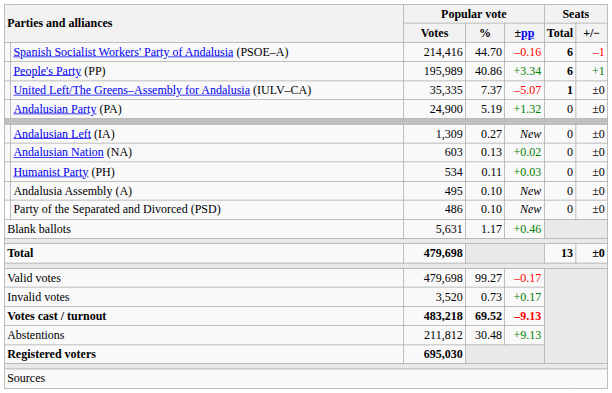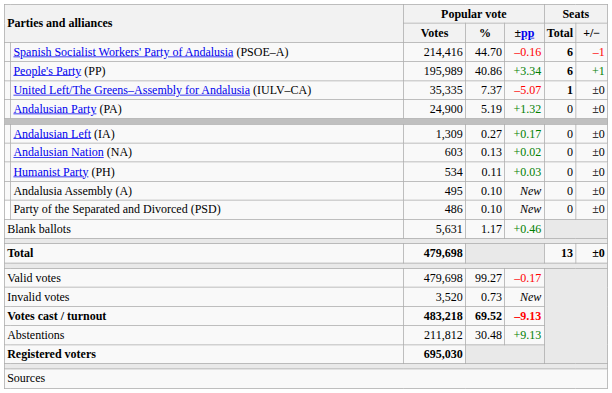Andalusian Left (IA) | Popular vote / ±pp: New -> +0.17
Invalid votes | Popular vote / ±pp: +0.17 -> New
